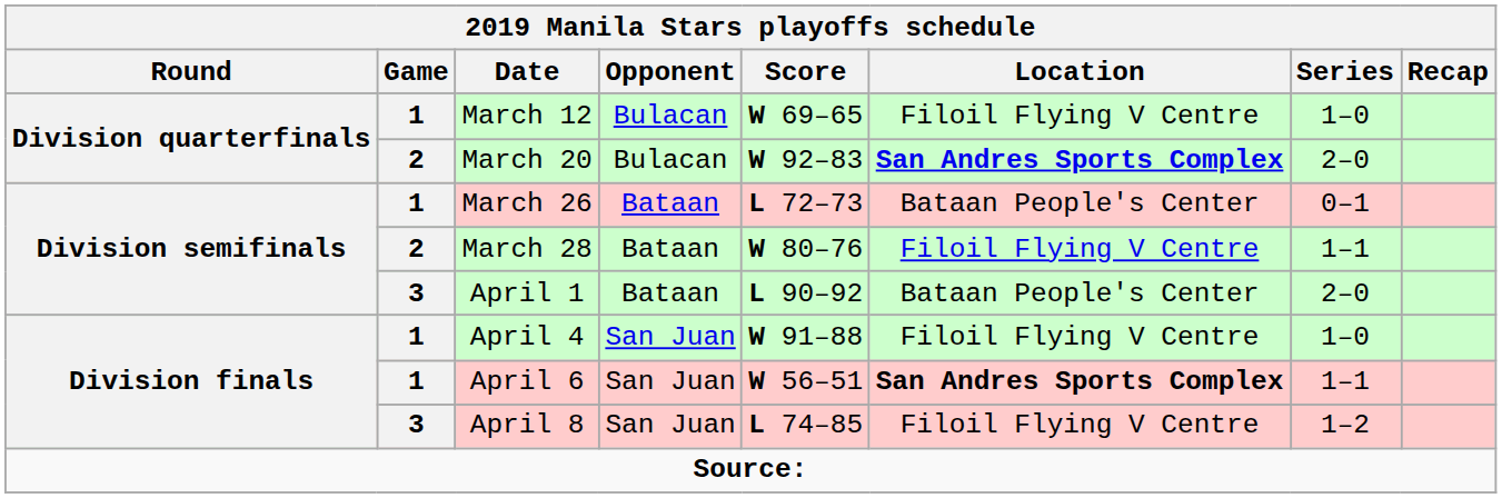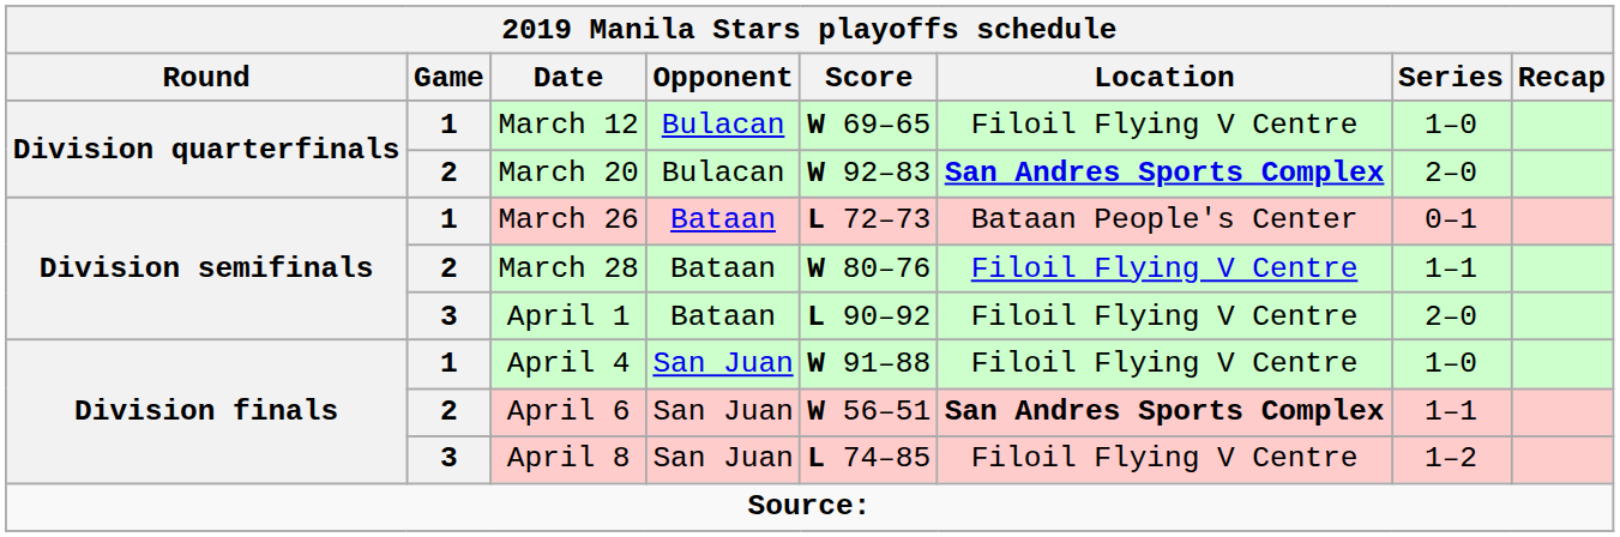April 1 | Location: Bataan People's Center -> Filoil Flying V Centre
April 6 | Game: 1 -> 2
